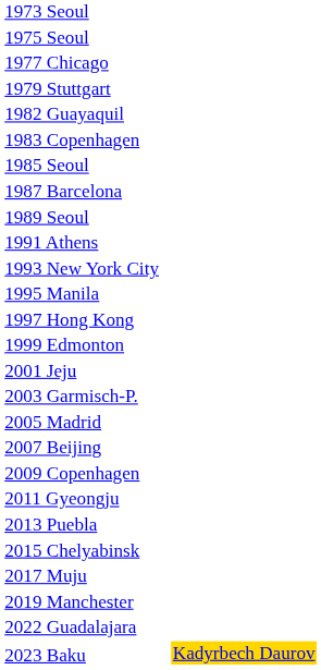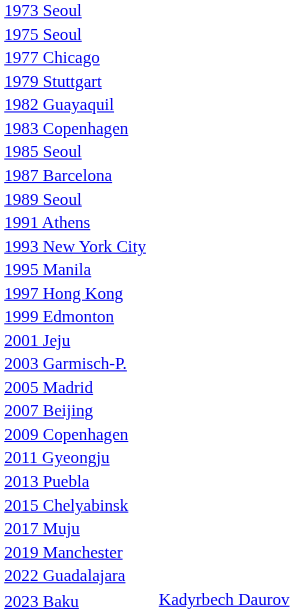2023 Baku / Kadyrbech Daurov | column 2: gold background -> no background
